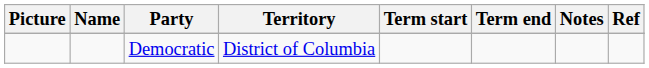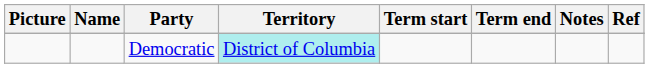Democratic | Territory: no background -> paleturquoise background
